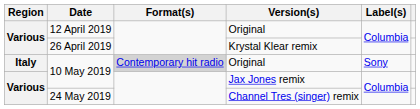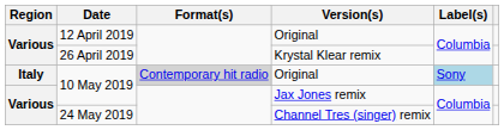10 May 2019 / Original | Label(s): no background -> lightblue background
